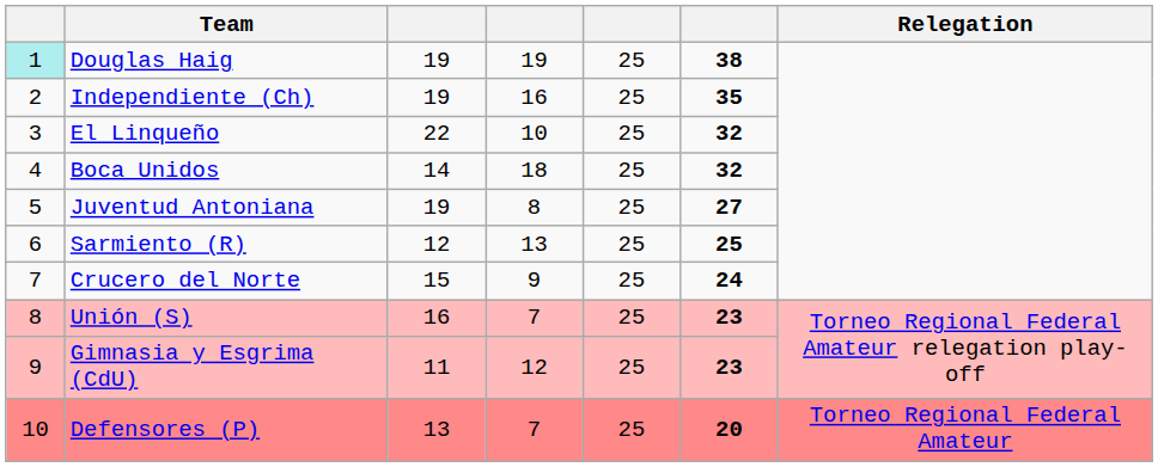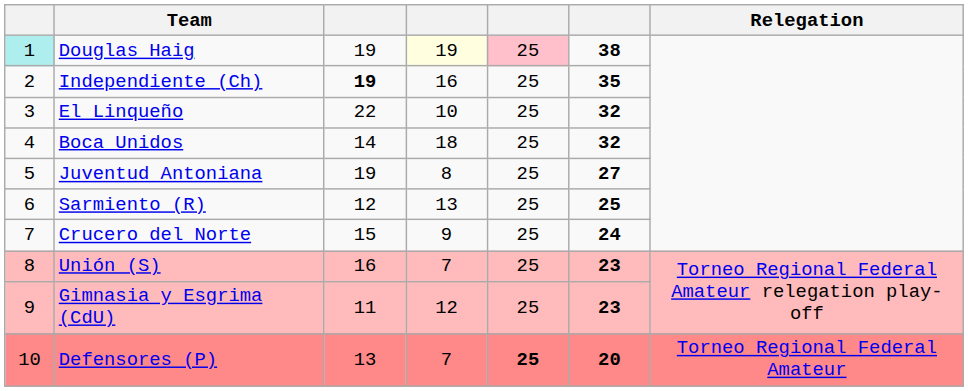Douglas Haig | column 4: no background -> lightyellow background
Douglas Haig | column 5: no background -> pink background
Independiente (Ch) | column 3: normal -> bold
Defensores (P) | column 5: normal -> bold
